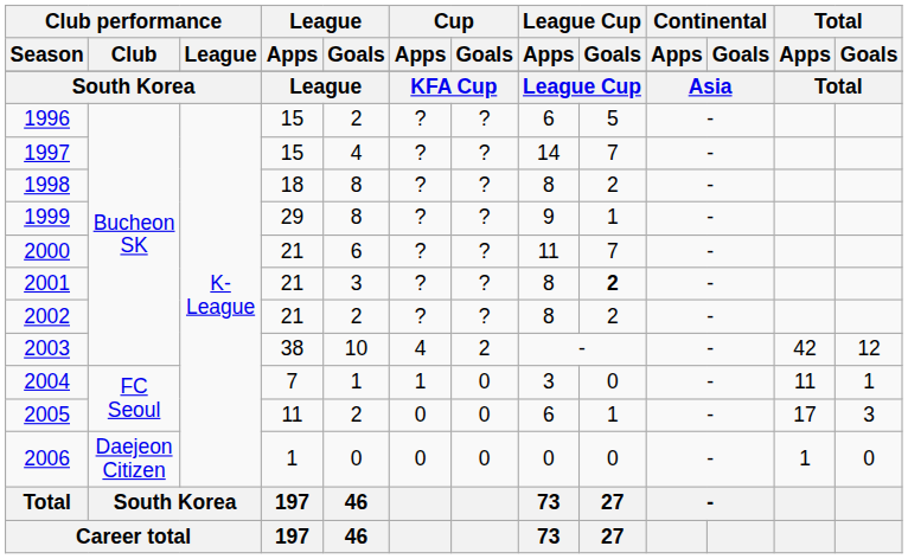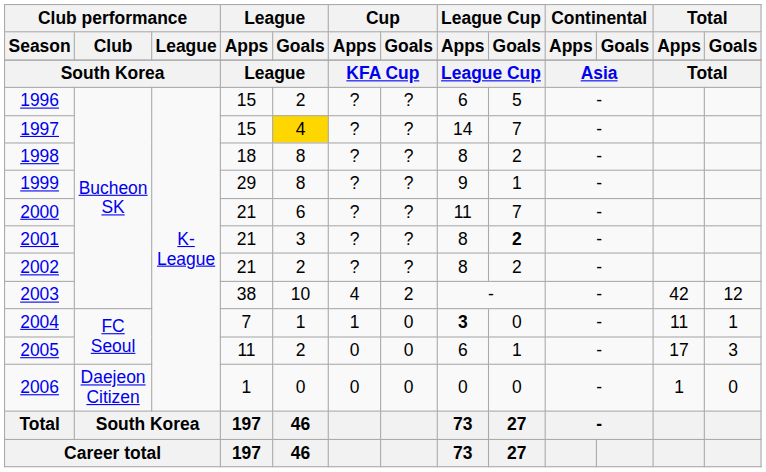1997 | League / Goals: no background -> gold background
2004 | League Cup / Apps: normal -> bold
